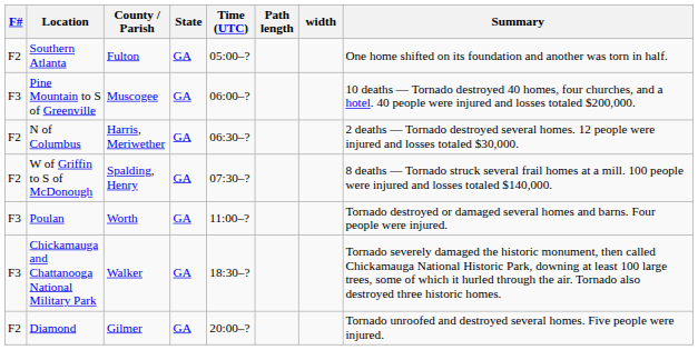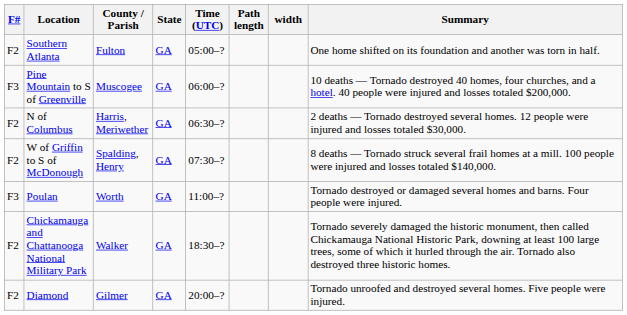Chickamauga and Chattanooga National Military Park | F#: F3 -> F2
